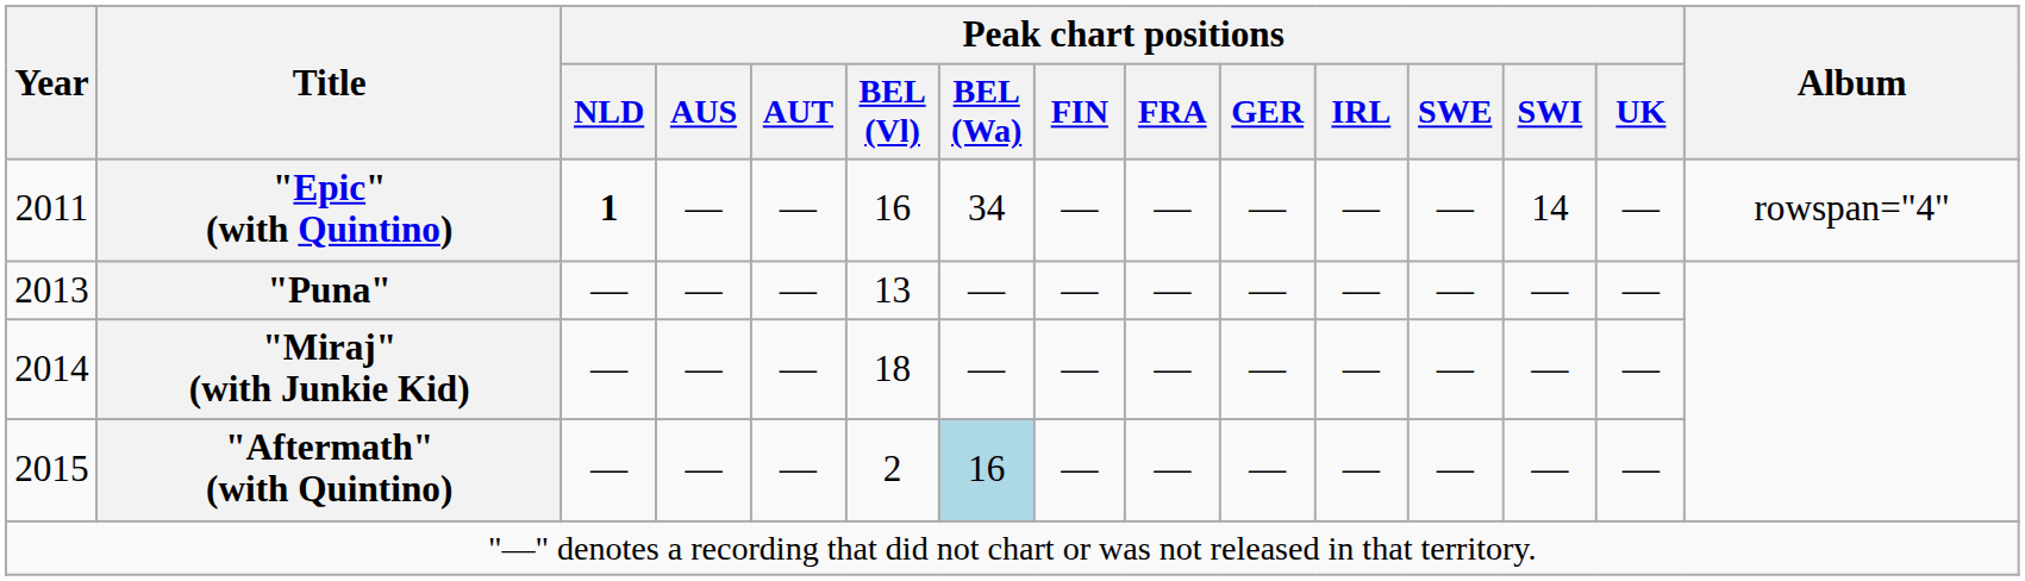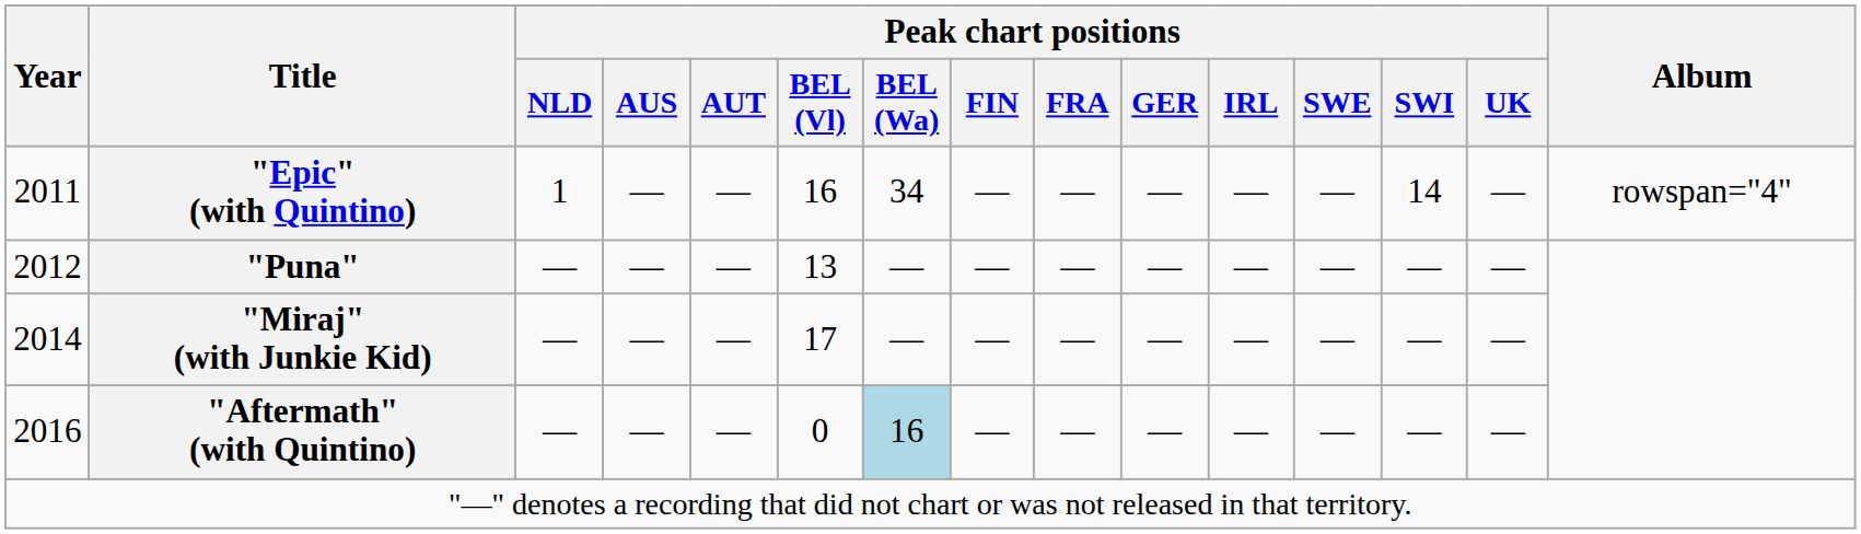"Epic" (with Quintino) | Peak chart positions / NLD: bold -> normal
"Puna" | Year: 2013 -> 2012
"Miraj" (with Junkie Kid) | Peak chart positions / BEL (Vl): 18 -> 17
"Aftermath" (with Quintino) | Year: 2015 -> 2016
"Aftermath" (with Quintino) | Peak chart positions / BEL (Vl): 2 -> 0
